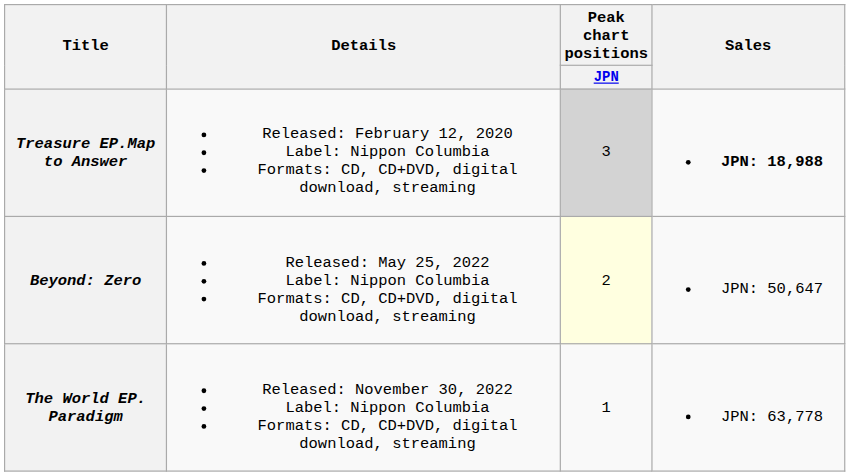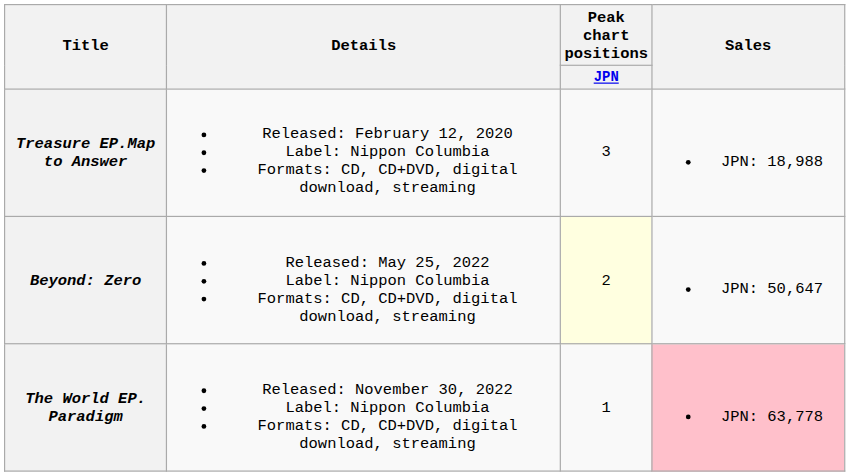Treasure EP.Map to Answer | Peak chart positions / JPN: lightgrey background -> no background
Treasure EP.Map to Answer | Sales: bold -> normal
The World EP. Paradigm | Sales: no background -> pink background
